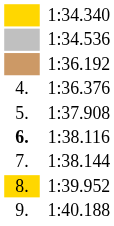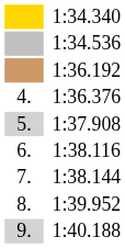1:37.908 | column 1: no background -> lightgrey background
1:38.116 | column 1: bold -> normal
1:39.952 | column 1: gold background -> no background
1:40.188 | column 1: no background -> lightgrey background
